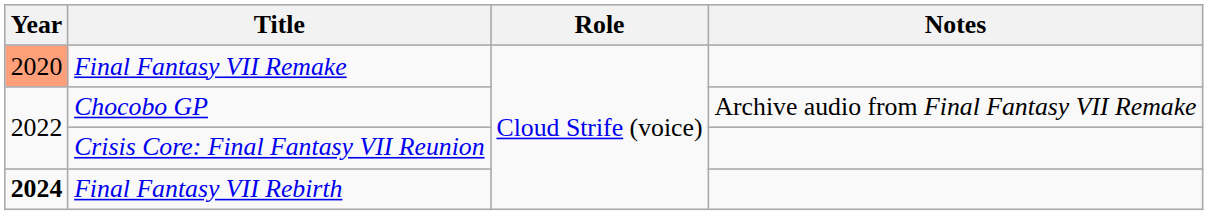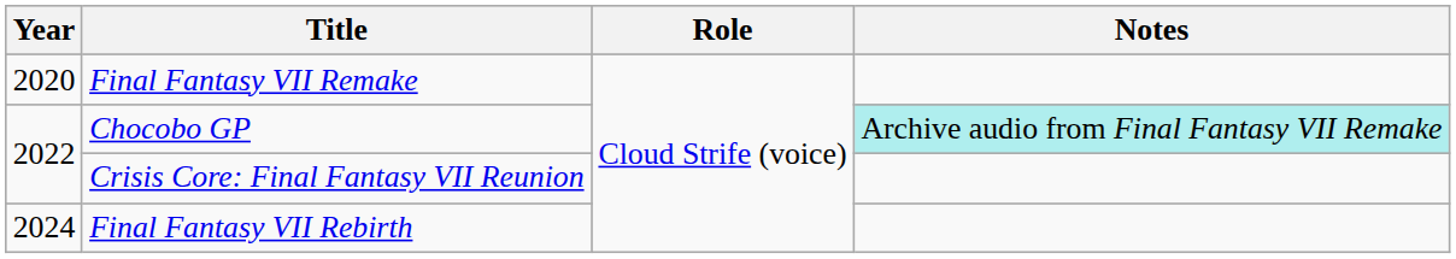Final Fantasy VII Remake | Year: lightsalmon background -> no background
Chocobo GP | Notes: no background -> paleturquoise background
Final Fantasy VII Rebirth | Year: bold -> normal
